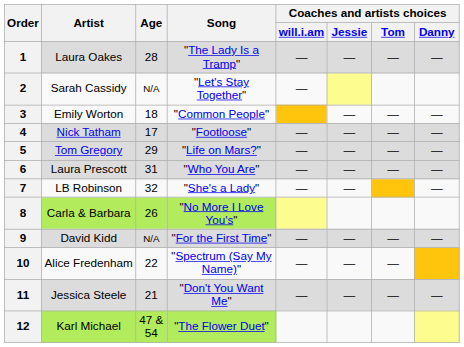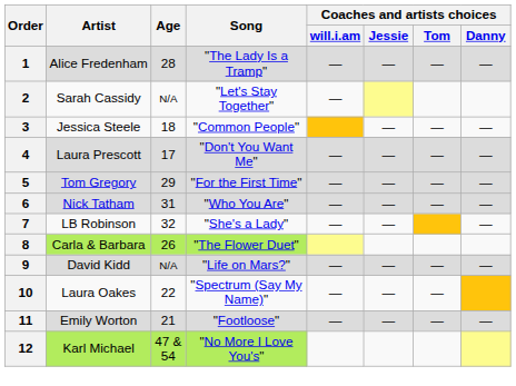1 | Artist: Laura Oakes -> Alice Fredenham
3 | Artist: Emily Worton -> Jessica Steele
4 | Artist: Nick Tatham -> Laura Prescott
4 | Song: "Footloose" -> "Don't You Want Me"
5 | Song: "Life on Mars?" -> "For the First Time"
6 | Artist: Laura Prescott -> Nick Tatham
8 | Song: "No More I Love You's" -> "The Flower Duet"
9 | Song: "For the First Time" -> "Life on Mars?"
10 | Artist: Alice Fredenham -> Laura Oakes
11 | Artist: Jessica Steele -> Emily Worton
11 | Song: "Don't You Want Me" -> "Footloose"
12 | Song: "The Flower Duet" -> "No More I Love You's"
